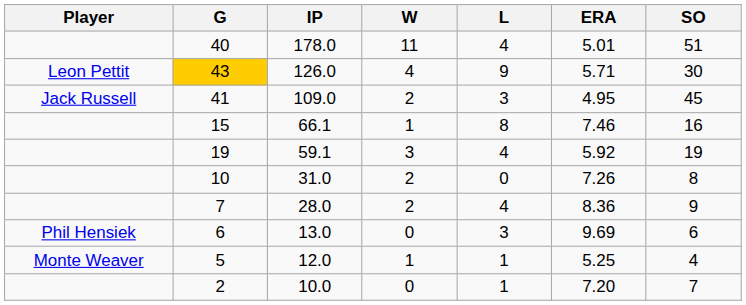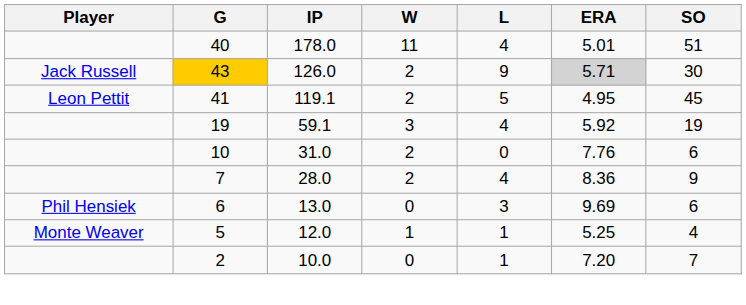43 | Player: Leon Pettit -> Jack Russell
43 | W: 4 -> 2
43 | ERA: no background -> lightgrey background
41 | Player: Jack Russell -> Leon Pettit
41 | IP: 109.0 -> 119.1
41 | L: 3 -> 5
- row: 15 | 66.1 | 1 | 8 | 7.46 | 16
10 | ERA: 7.26 -> 7.76
10 | SO: 8 -> 6
